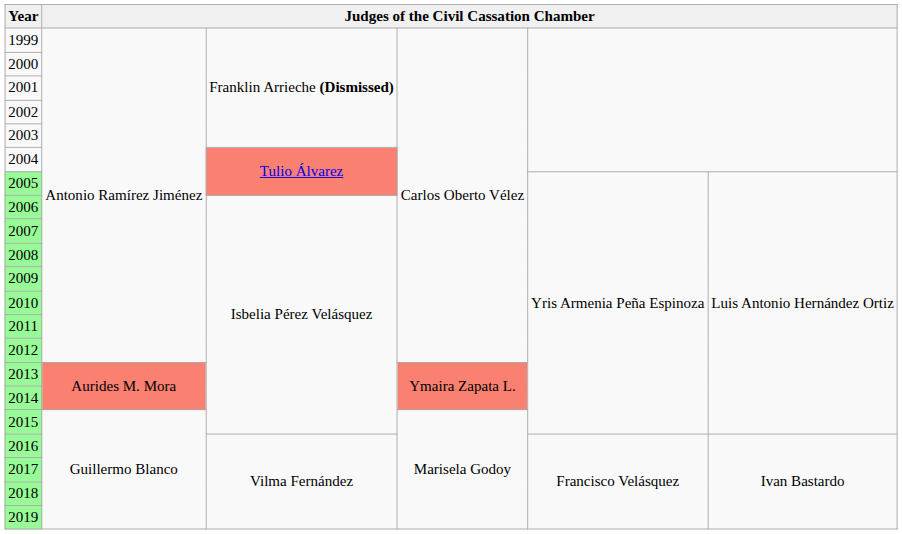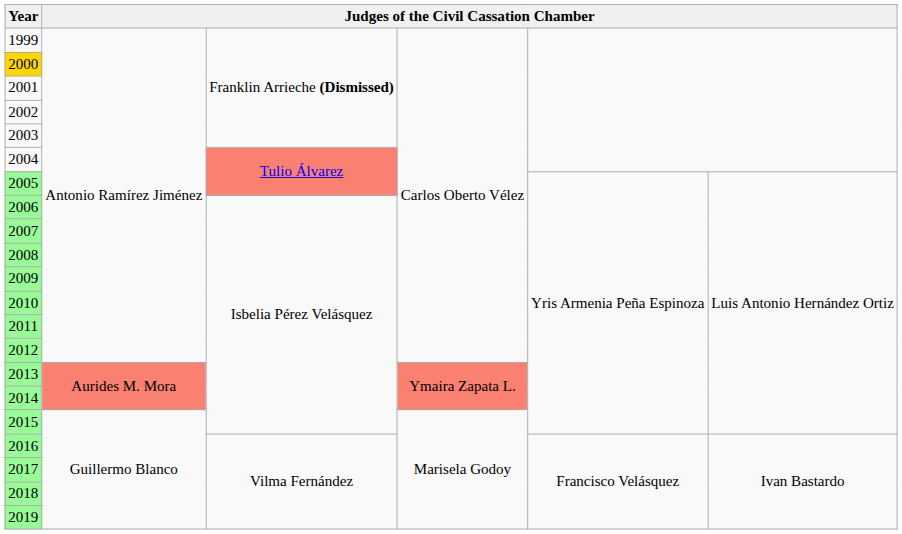2000 | Year: no background -> gold background
